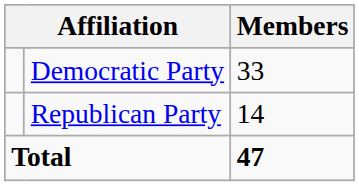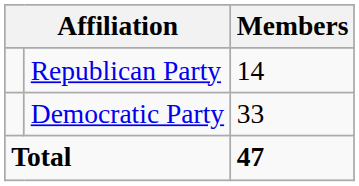rows swapped: Democratic Party <-> Republican Party
